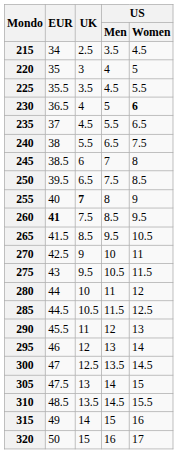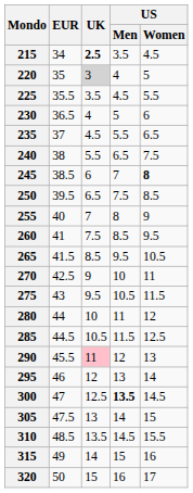215 | UK: normal -> bold
220 | UK: no background -> lightgrey background
230 | US / Women: bold -> normal
245 | US / Women: normal -> bold
255 | UK: bold -> normal
260 | EUR: bold -> normal
290 | UK: no background -> pink background
300 | US / Men: normal -> bold
